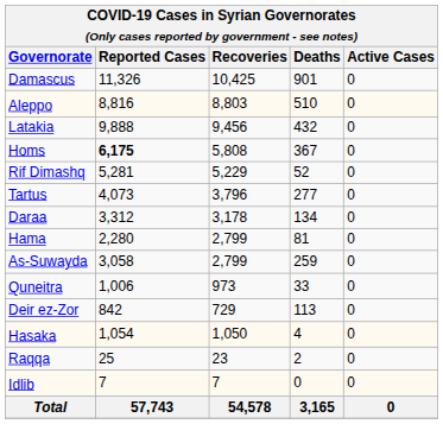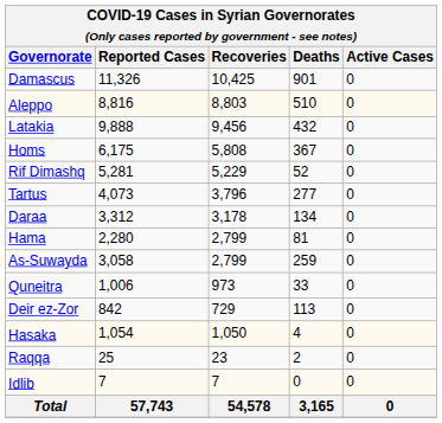Homs | Reported Cases: bold -> normal
